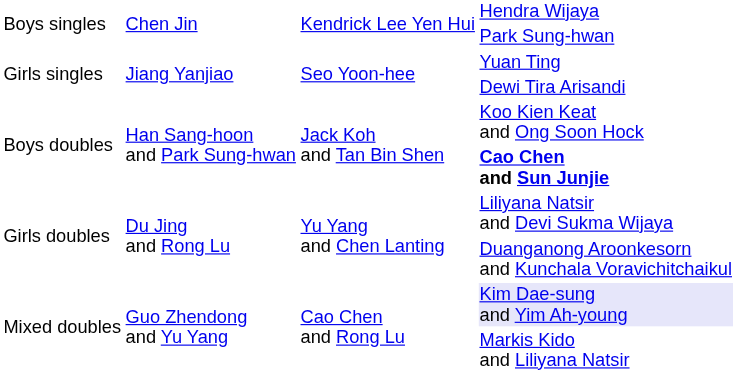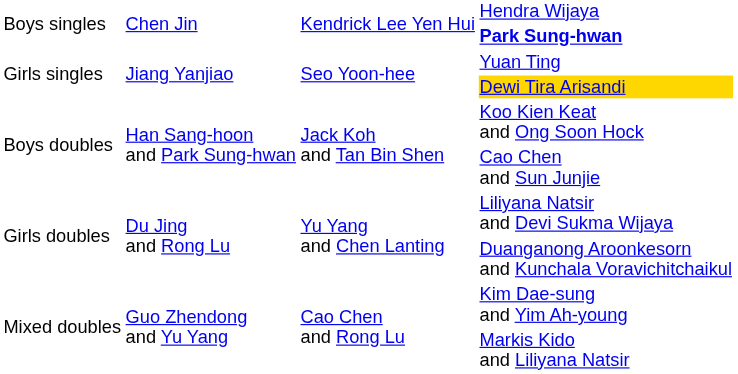Park Sung-hwan | column 4: normal -> bold
Dewi Tira Arisandi | column 4: no background -> gold background
Cao Chen and Sun Junjie | column 4: bold -> normal
Kim Dae-sung and Yim Ah-young | column 4: lavender background -> no background
